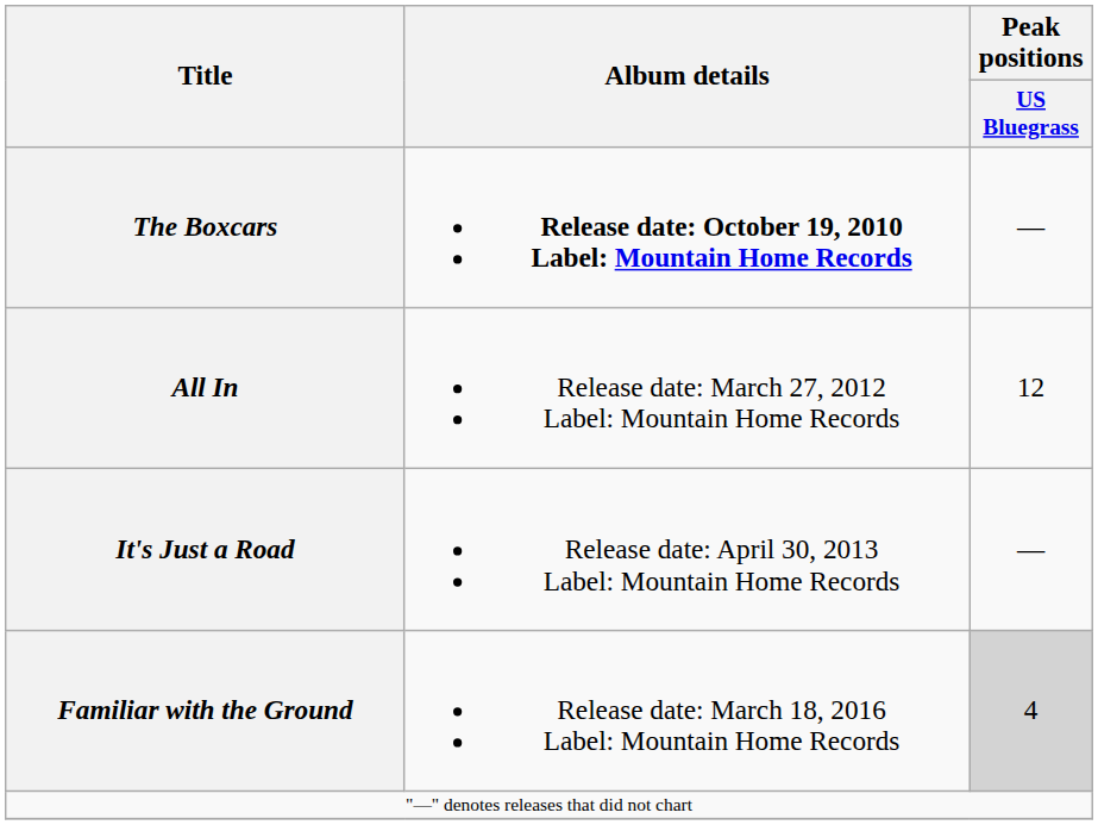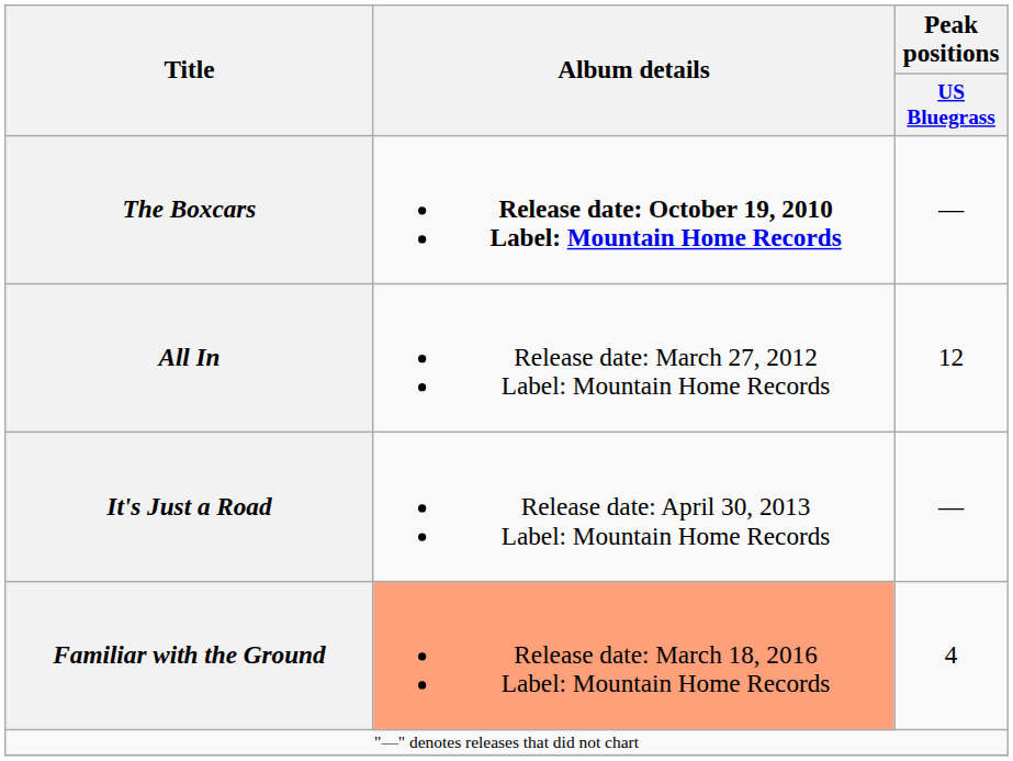Familiar with the Ground | Album details: no background -> lightsalmon background
Familiar with the Ground | Peak positions / US Bluegrass: lightgrey background -> no background
